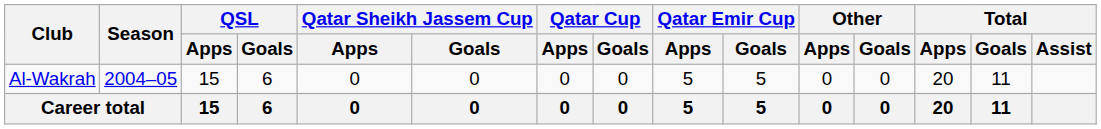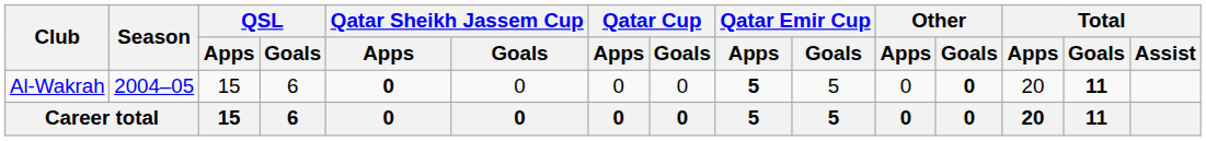Al-Wakrah | Qatar Sheikh Jassem Cup / Apps: normal -> bold
Al-Wakrah | Qatar Emir Cup / Apps: normal -> bold
Al-Wakrah | Other / Goals: normal -> bold
Al-Wakrah | Total / Goals: normal -> bold
